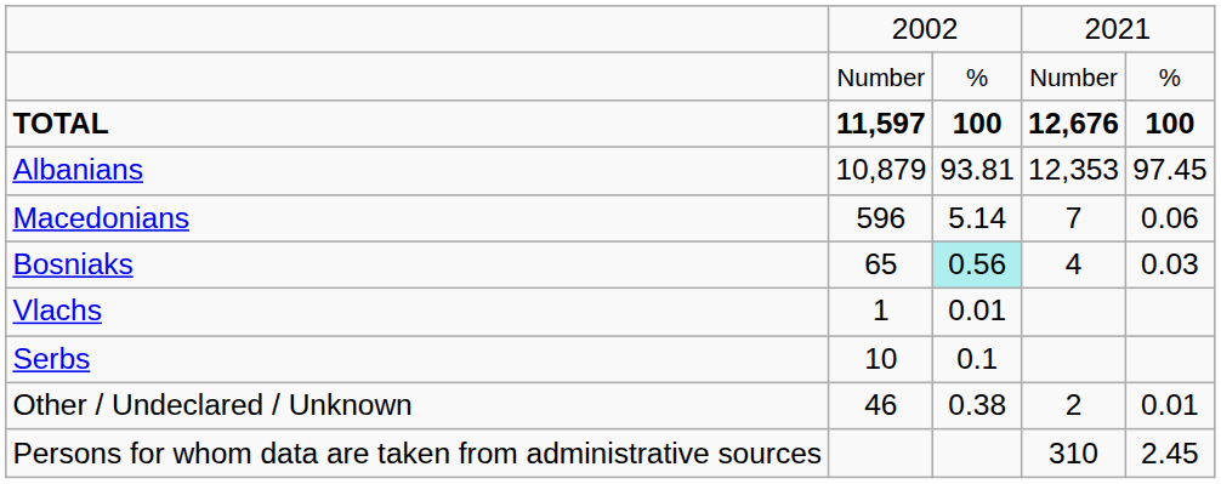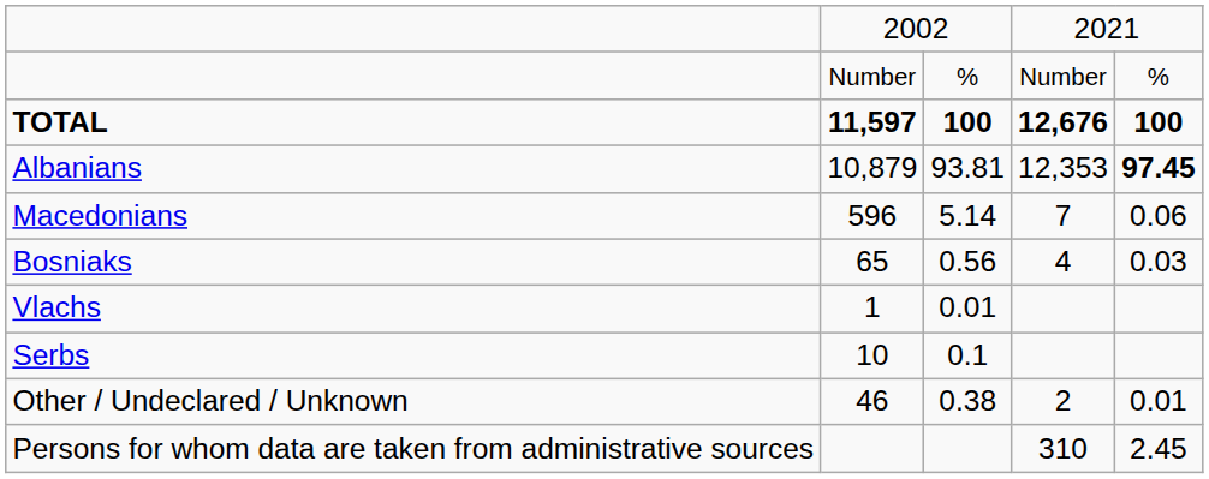Albanians | column 5: normal -> bold
Bosniaks | column 3: paleturquoise background -> no background
